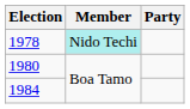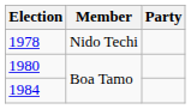1978 | Member: paleturquoise background -> no background
